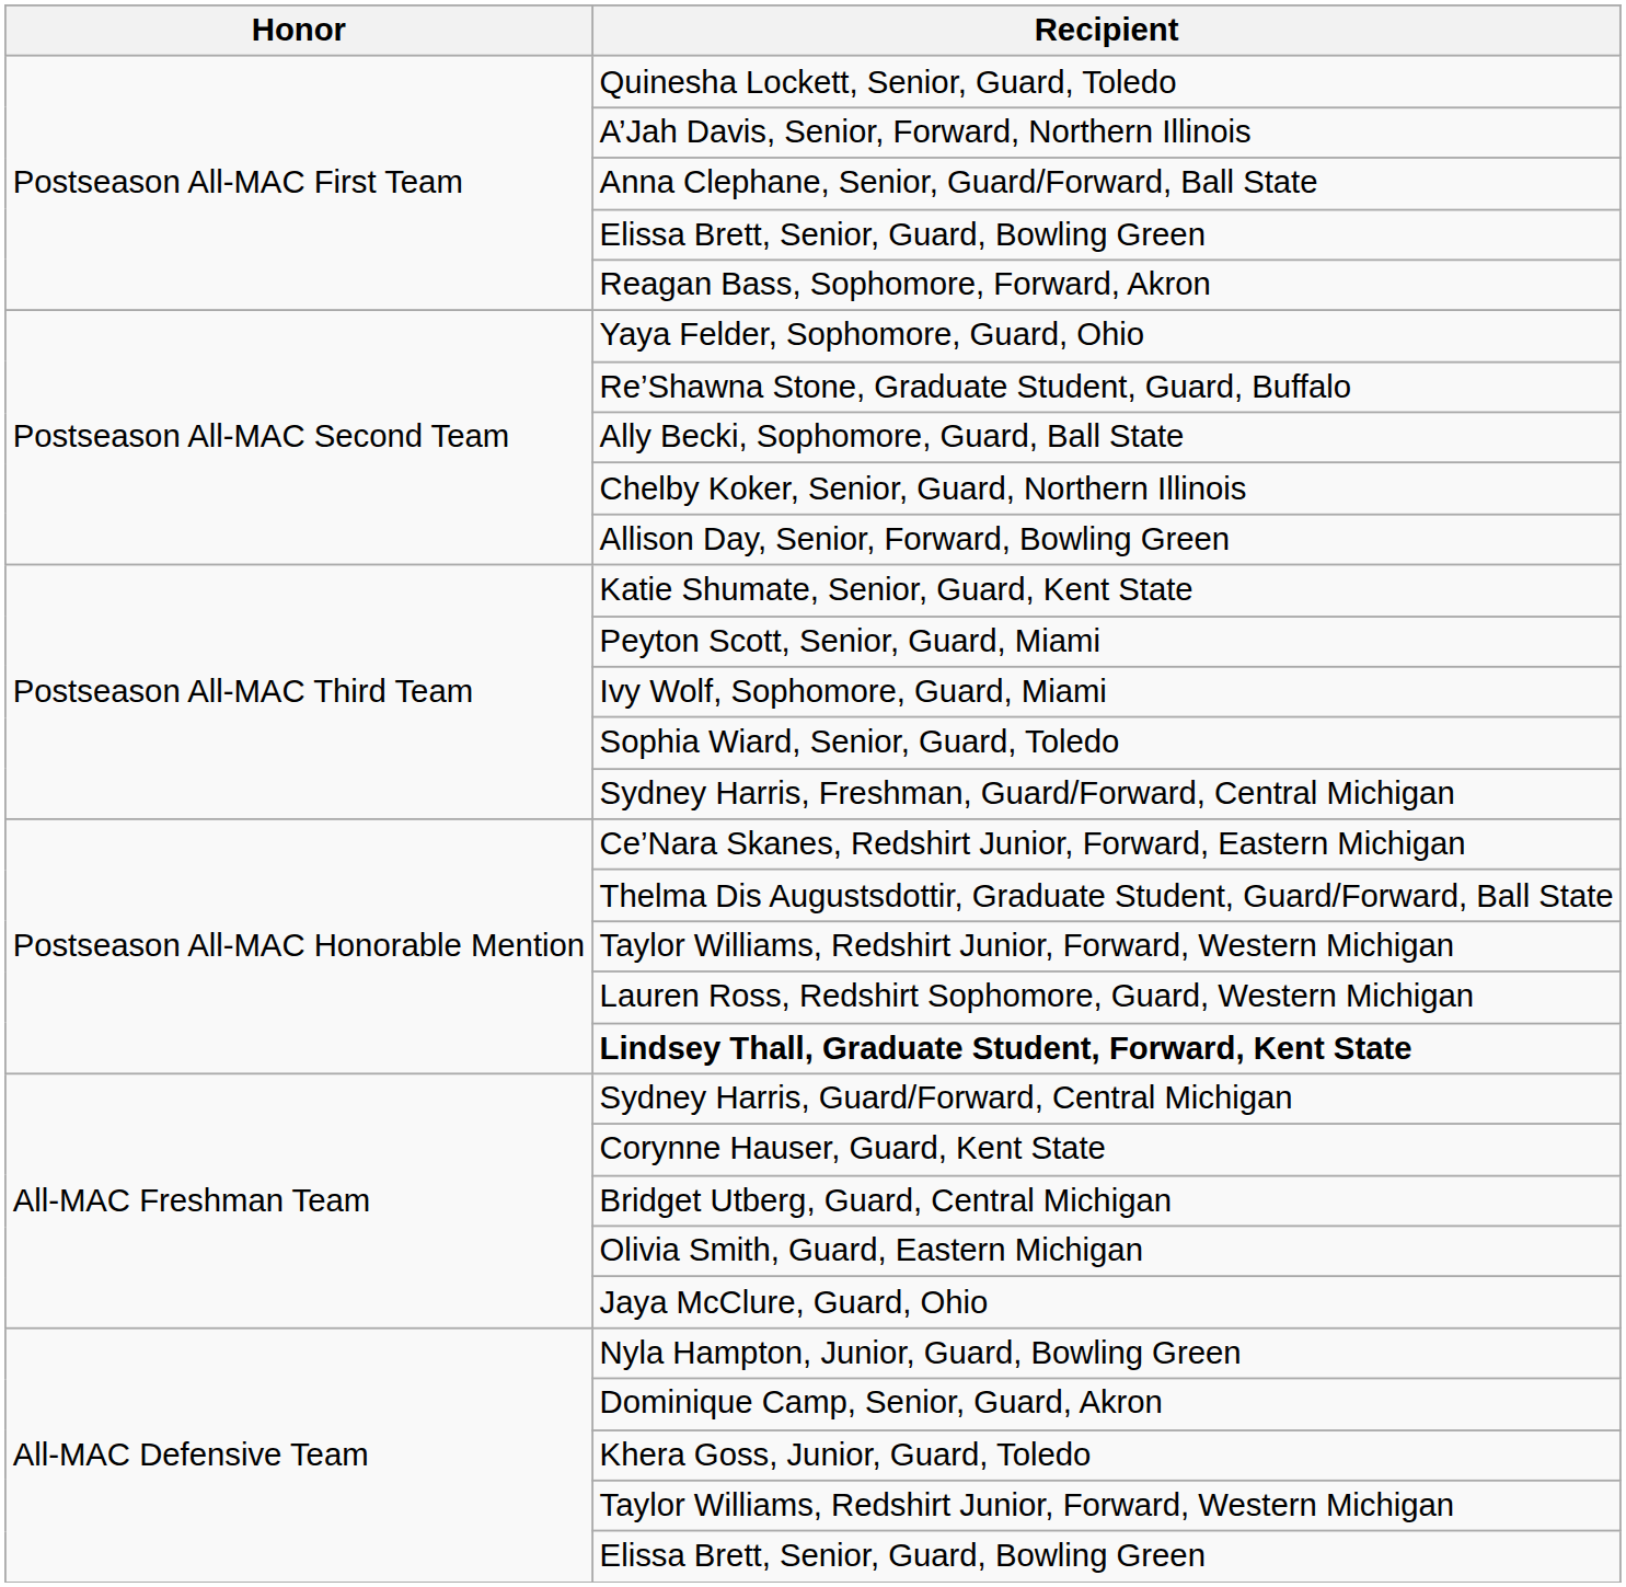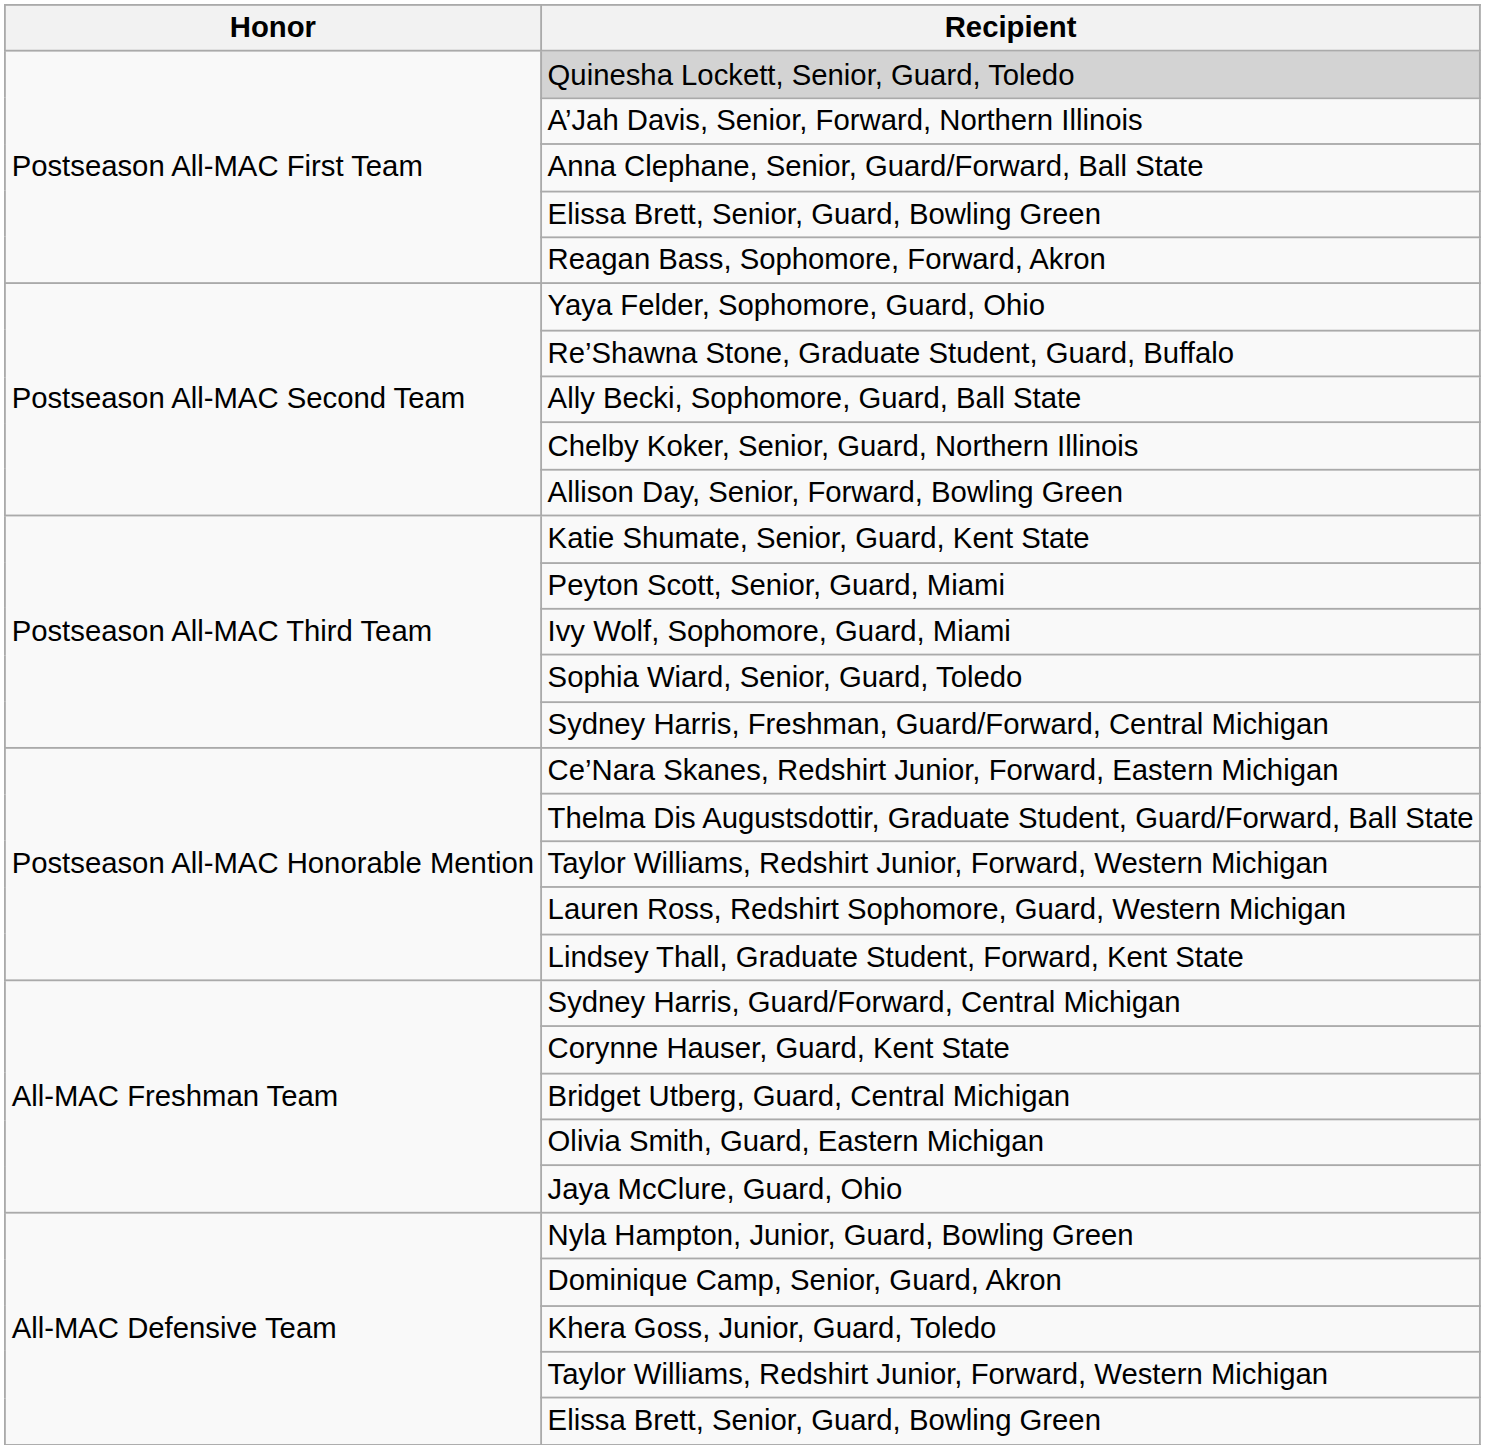row 2 | Recipient: no background -> lightgrey background
row 21 | Recipient: bold -> normal
